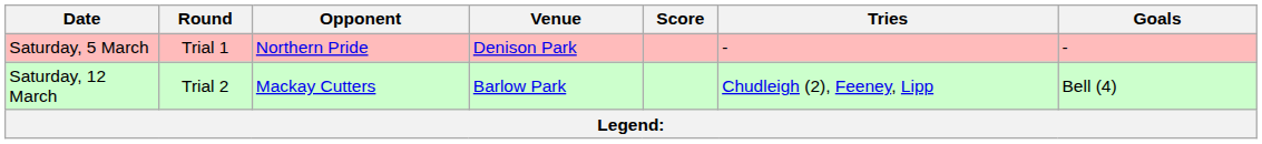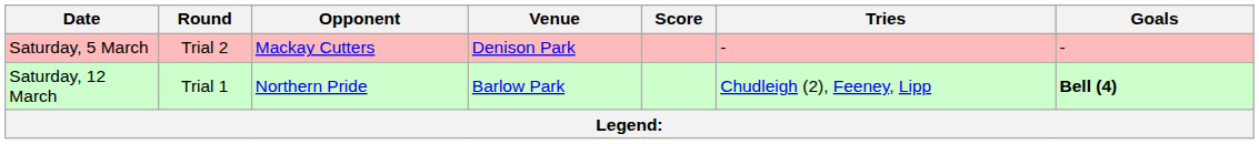Saturday, 5 March | Round: Trial 1 -> Trial 2
Saturday, 5 March | Opponent: Northern Pride -> Mackay Cutters
Saturday, 12 March | Round: Trial 2 -> Trial 1
Saturday, 12 March | Opponent: Mackay Cutters -> Northern Pride
Saturday, 12 March | Goals: normal -> bold
